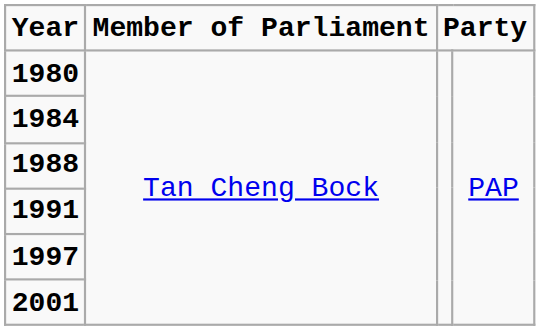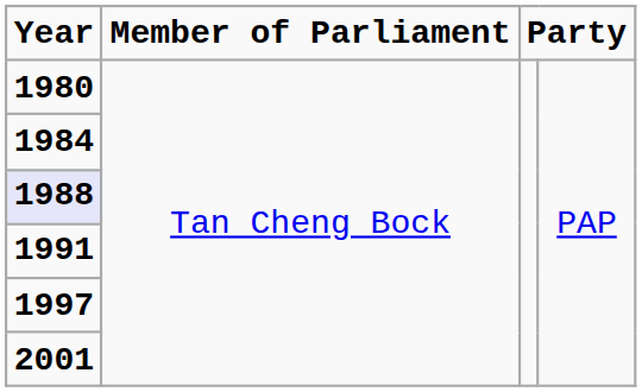1988 | Year: no background -> lavender background
